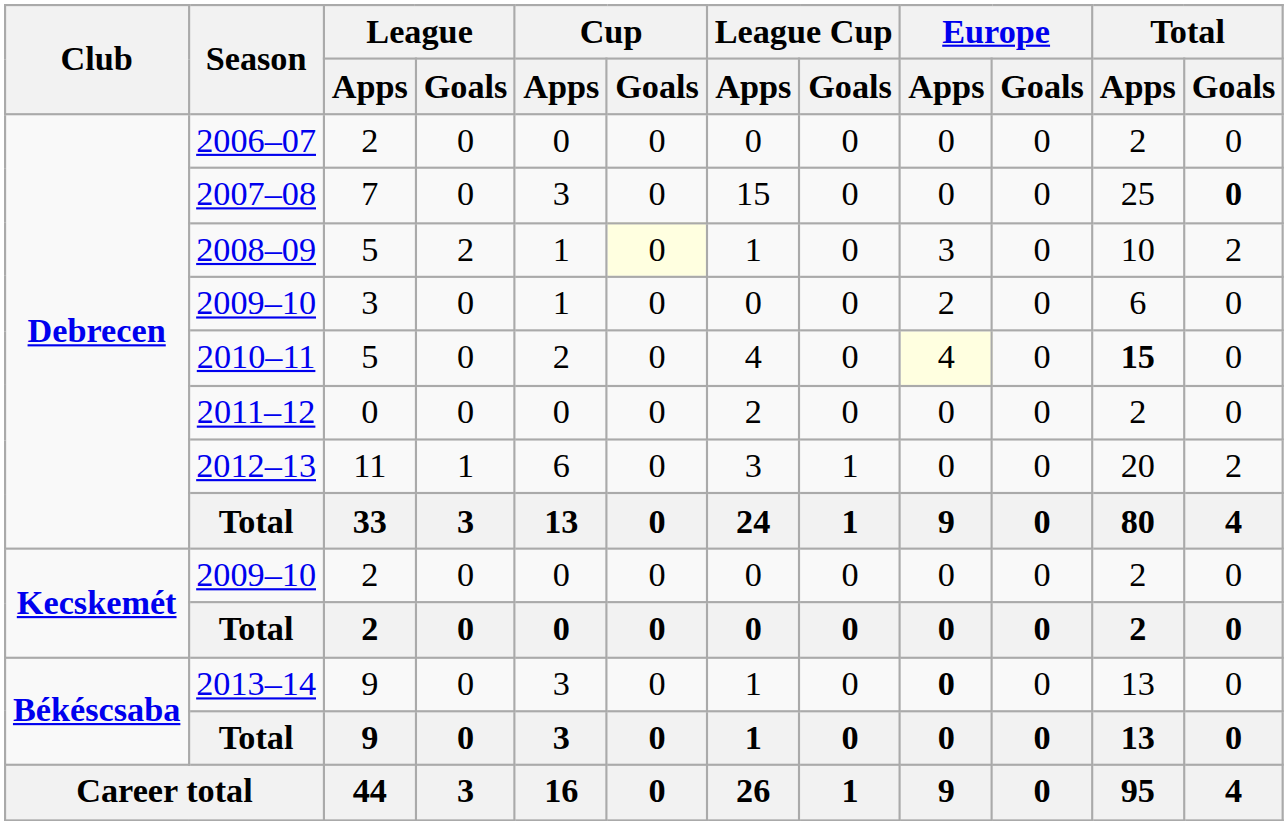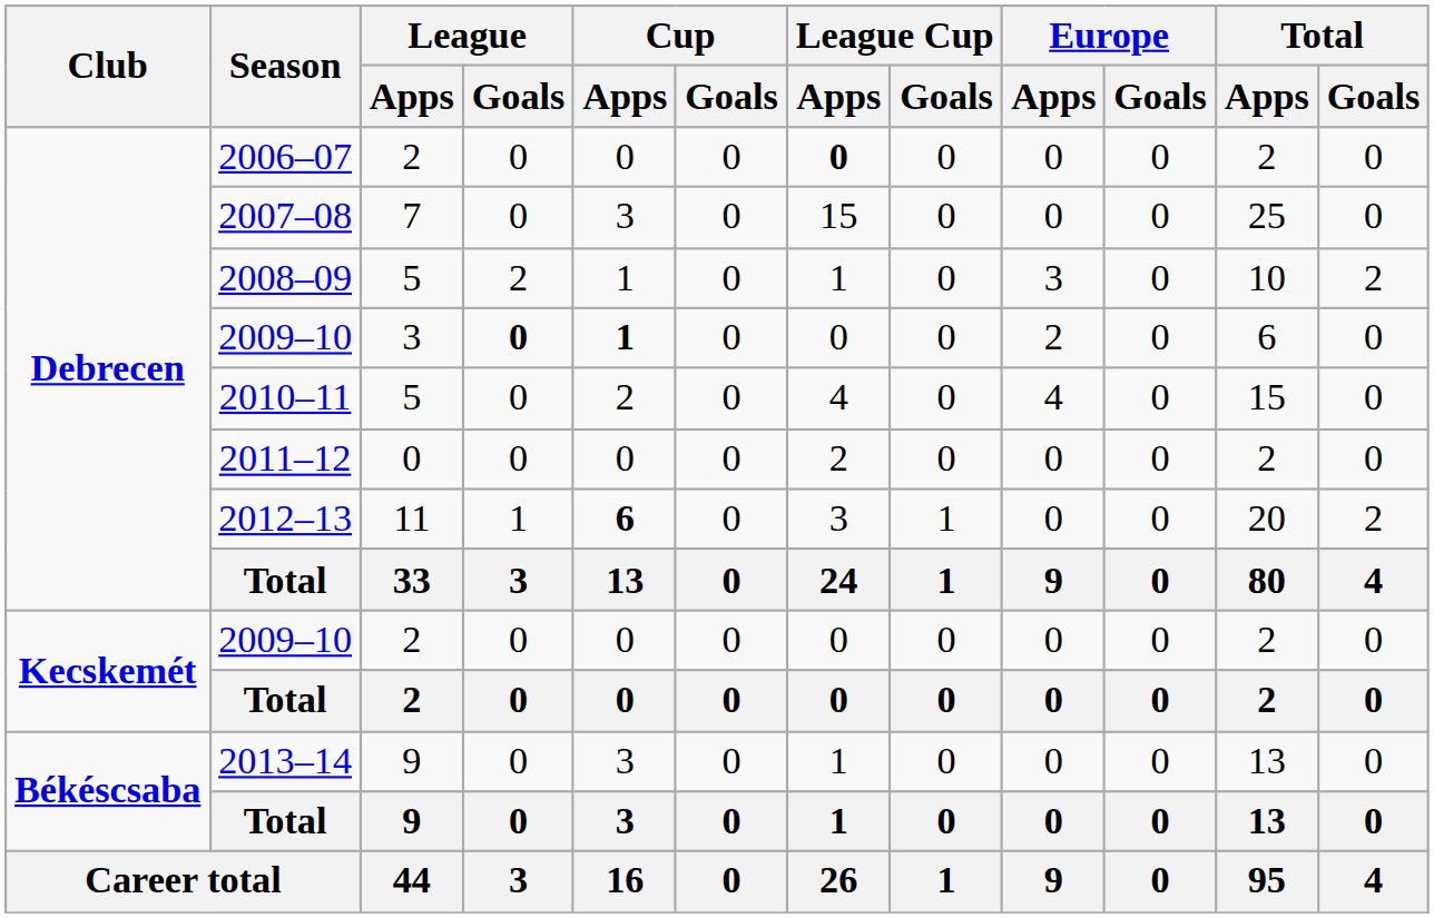2006–07 | League Cup / Apps: normal -> bold
2007–08 | Total / Goals: bold -> normal
2008–09 | Cup / Goals: lightyellow background -> no background
2009–10 / 3 | League / Goals: normal -> bold
2009–10 / 3 | Cup / Apps: normal -> bold
2010–11 | Europe / Apps: lightyellow background -> no background
2010–11 | Total / Apps: bold -> normal
2012–13 | Cup / Apps: normal -> bold
2013–14 | Europe / Apps: bold -> normal
